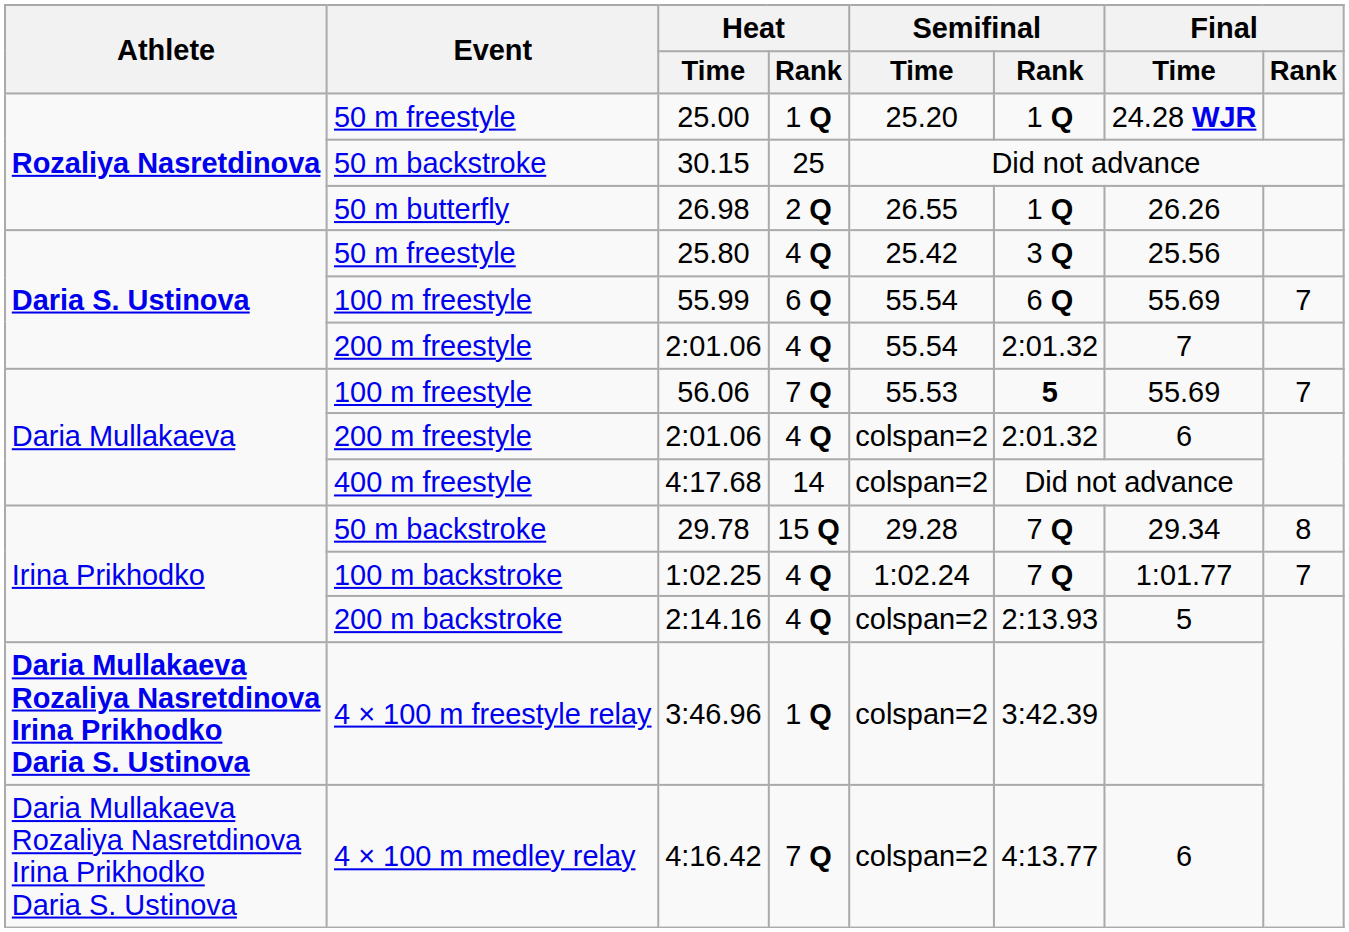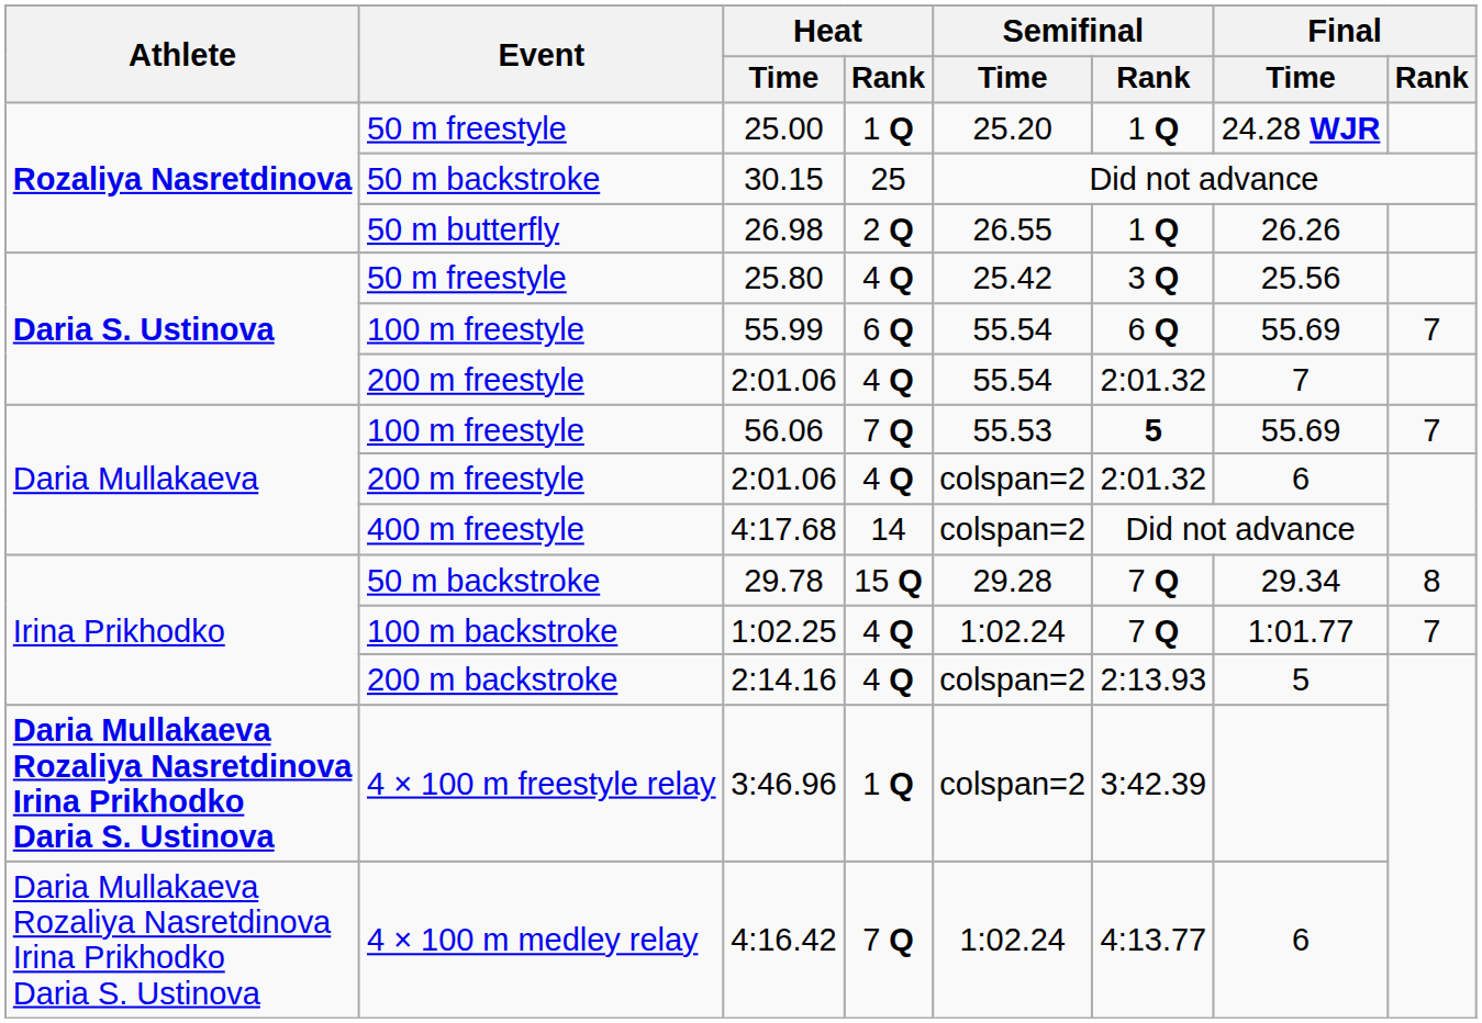4:16.42 | Semifinal / Time: colspan=2 -> 1:02.24
